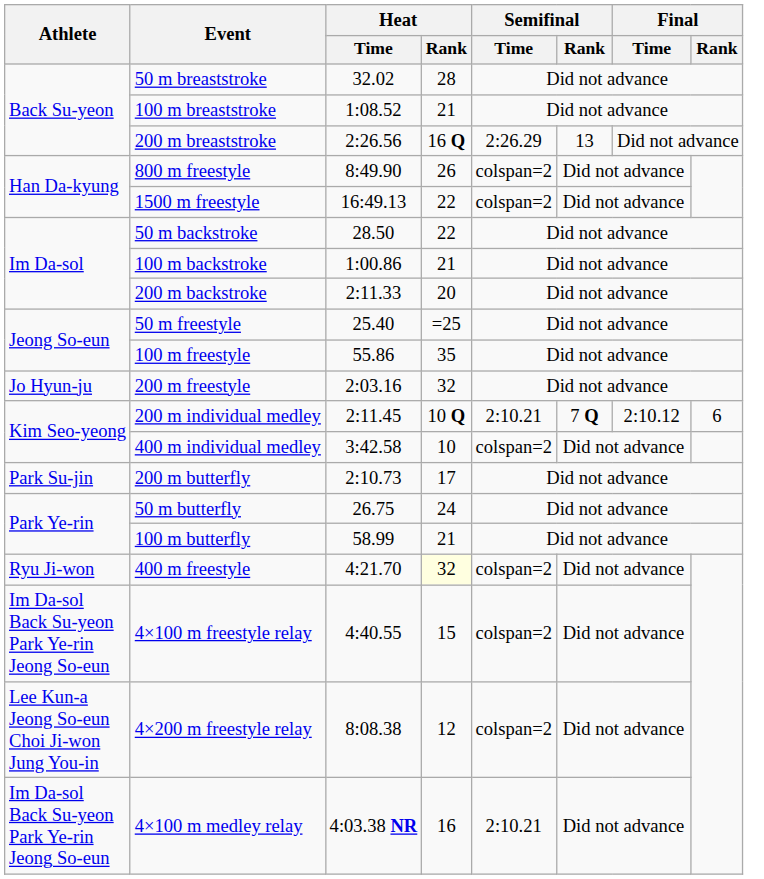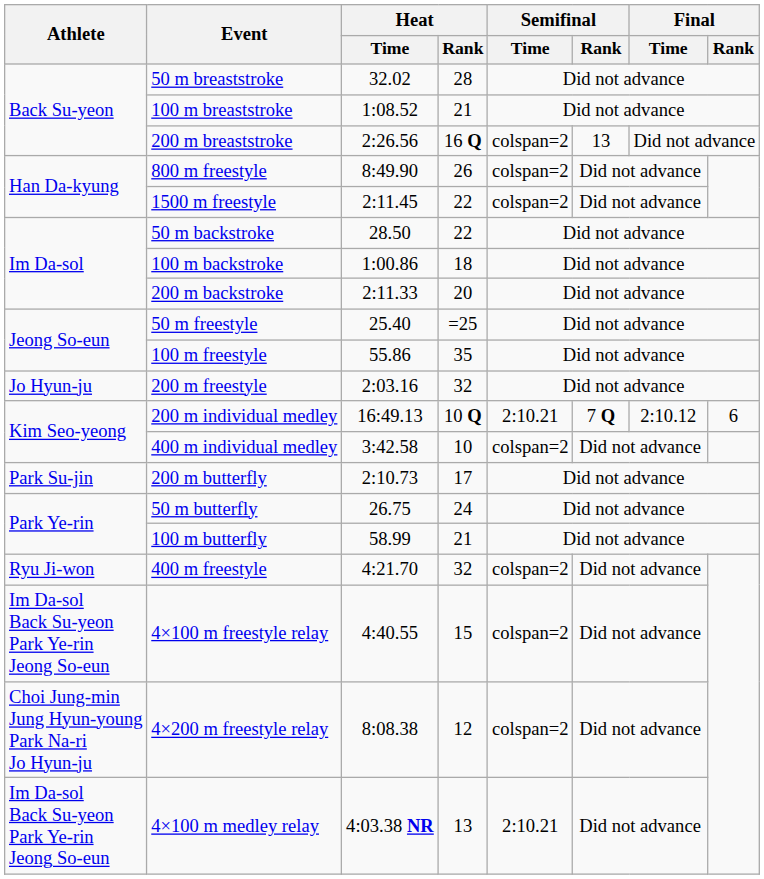200 m breaststroke | Semifinal / Time: 2:26.29 -> colspan=2
1500 m freestyle | Heat / Time: 16:49.13 -> 2:11.45
100 m backstroke | Heat / Rank: 21 -> 18
200 m individual medley | Heat / Time: 2:11.45 -> 16:49.13
400 m freestyle | Heat / Rank: lightyellow background -> no background
4×200 m freestyle relay | Athlete: Lee Kun-a Jeong So-eun Choi Ji-won Jung You-in -> Choi Jung-min Jung Hyun-young Park Na-ri Jo Hyun-ju
4×100 m medley relay | Heat / Rank: 16 -> 13
